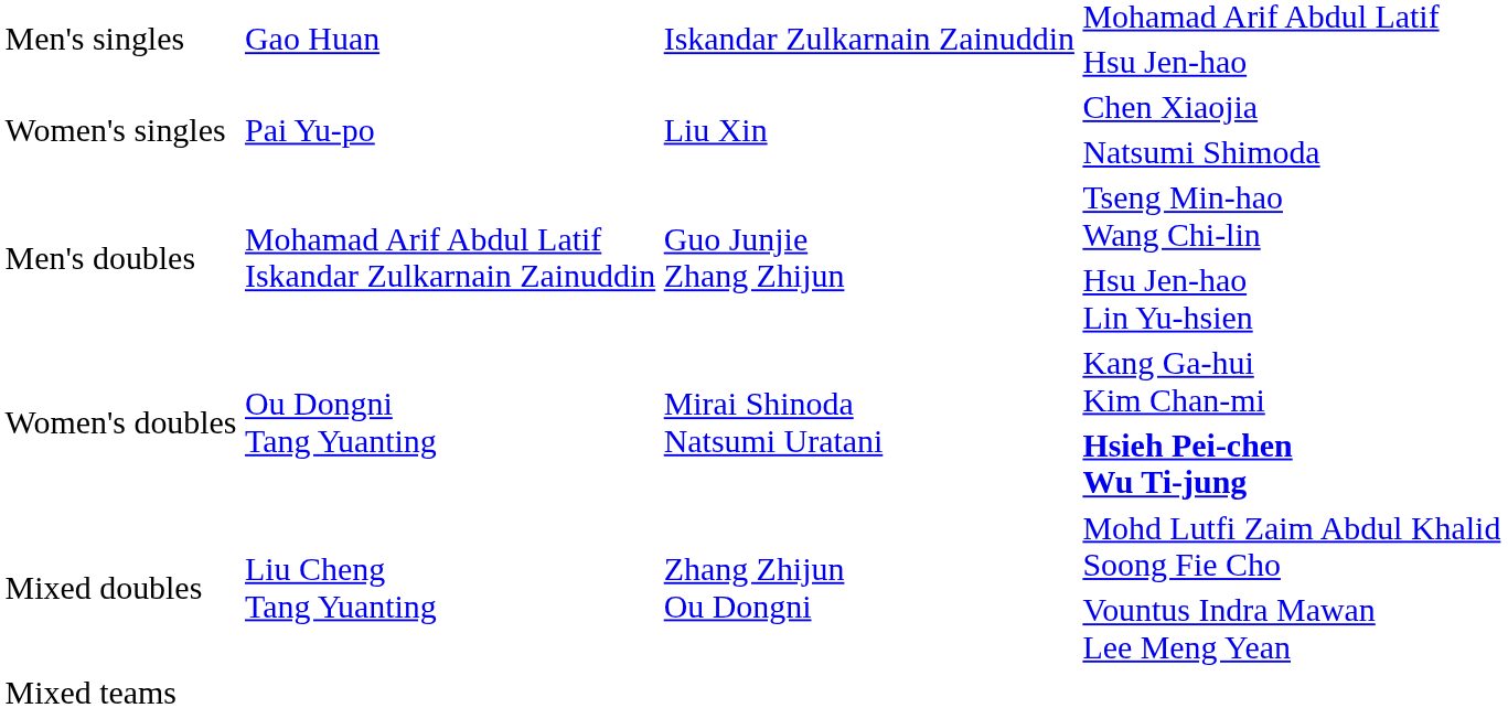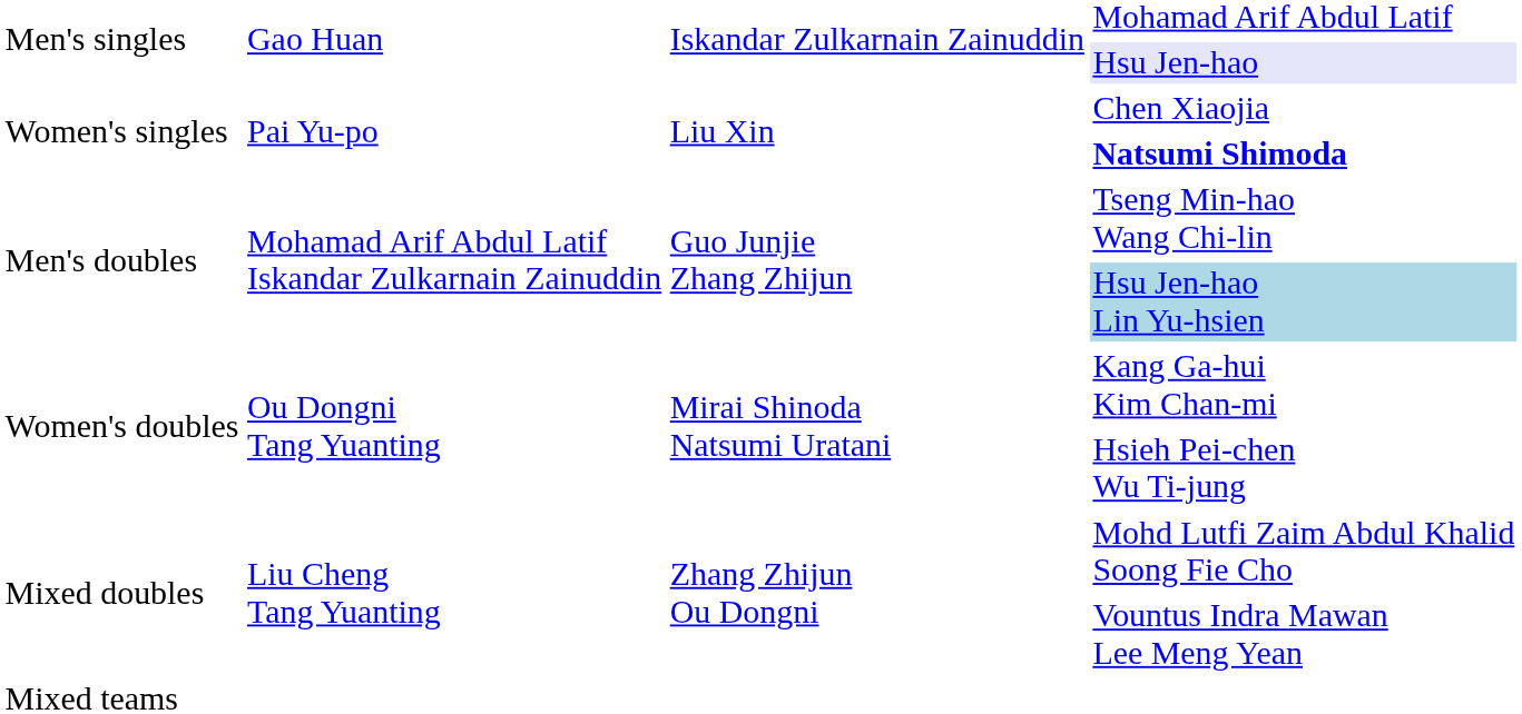Hsu Jen-hao | column 4: no background -> lavender background
Natsumi Shimoda | column 4: normal -> bold
Hsu Jen-hao Lin Yu-hsien | column 4: no background -> lightblue background
Hsieh Pei-chen Wu Ti-jung | column 4: bold -> normal
